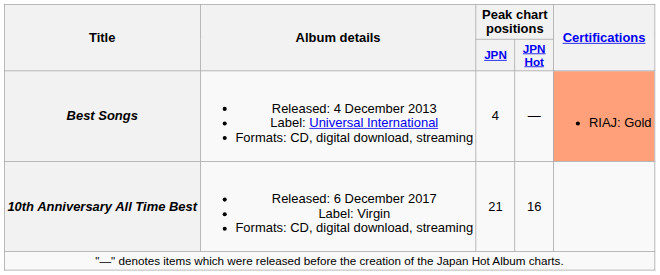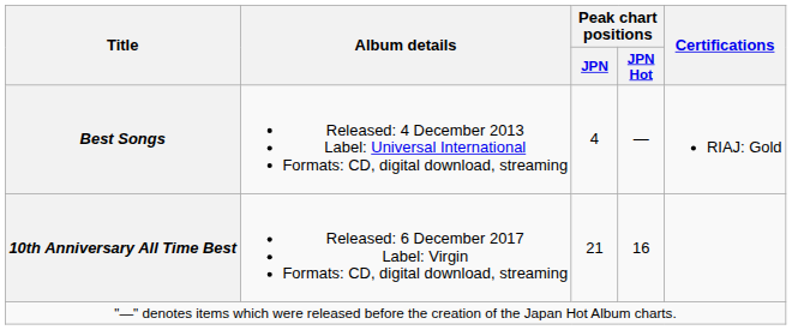Best Songs | Certifications: lightsalmon background -> no background
